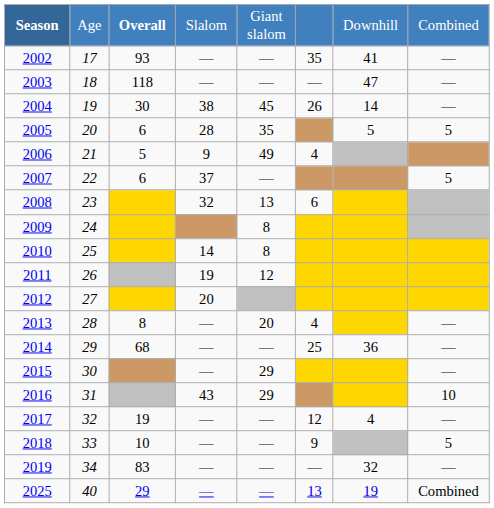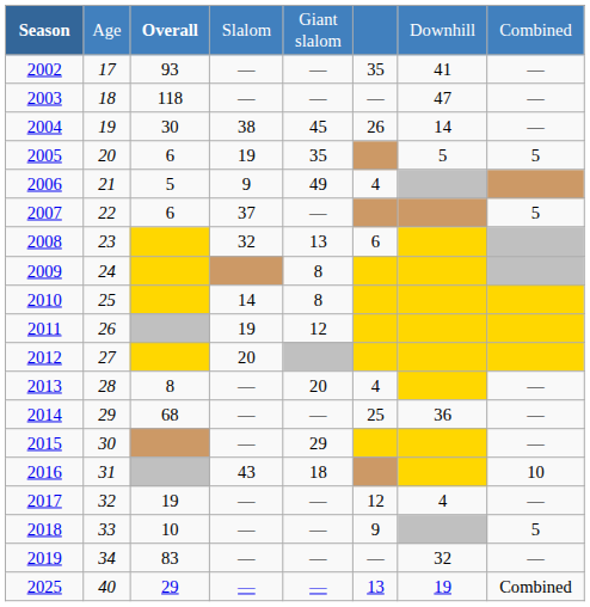2005 | column 4: 28 -> 19
2016 | column 5: 29 -> 18
